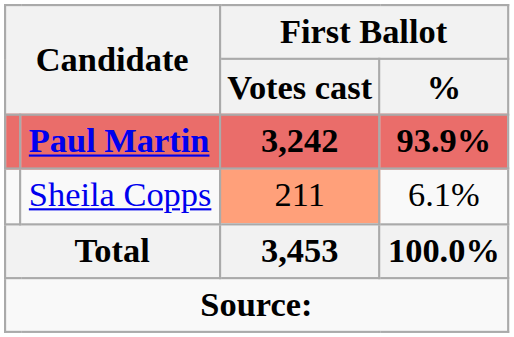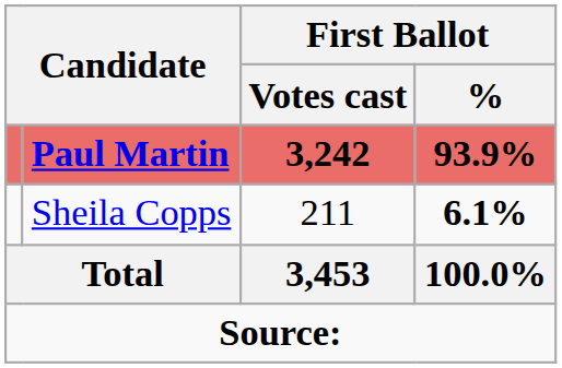Sheila Copps | First Ballot / Votes cast: lightsalmon background -> no background
Sheila Copps | First Ballot / %: normal -> bold
